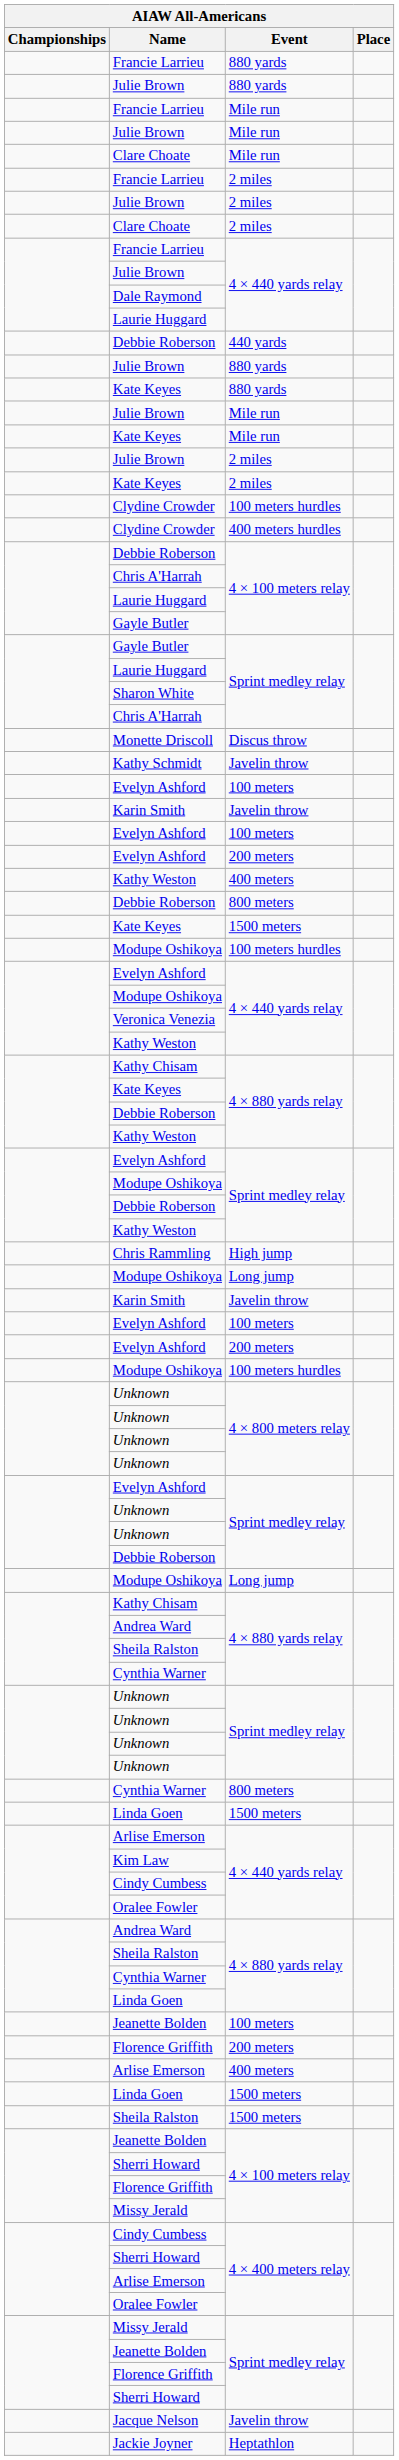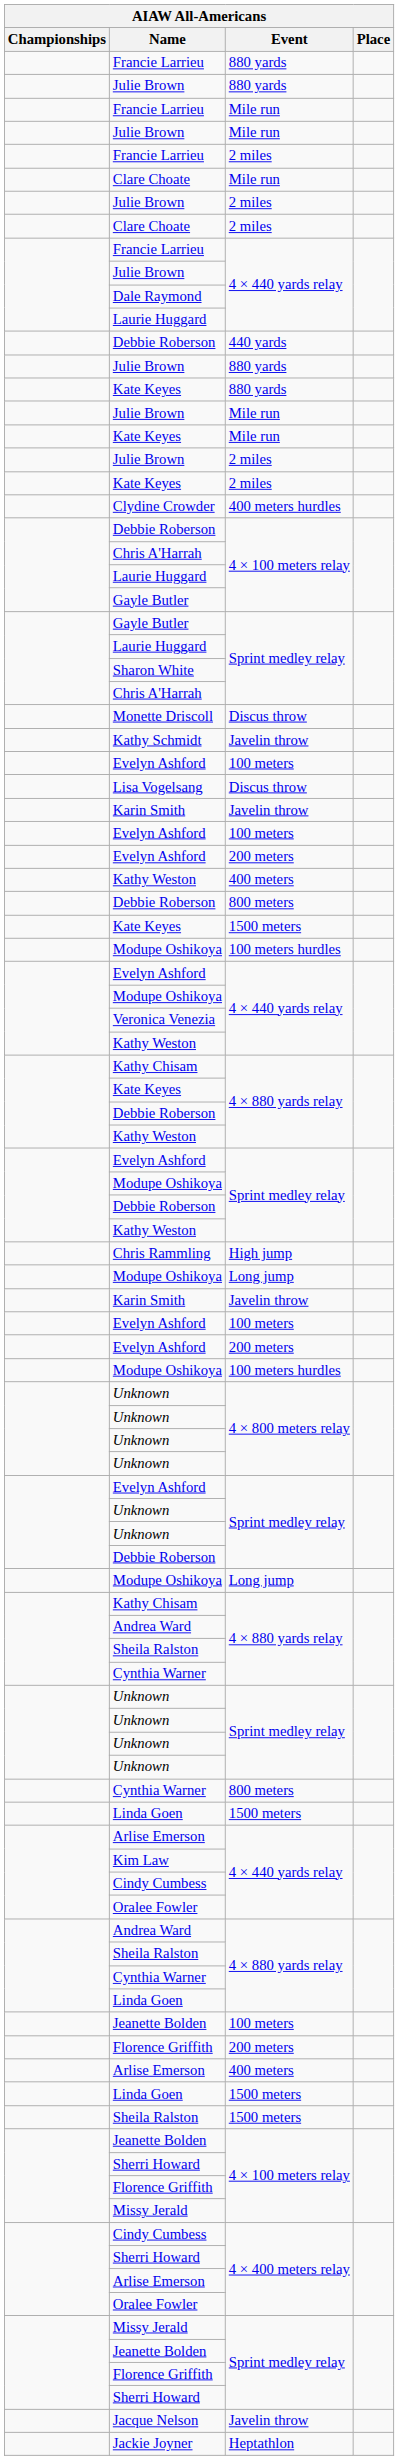rows swapped: Clare Choate / Mile run <-> Francie Larrieu / 2 miles
- row: Clydine Crowder | 100 meters hurdles
+ row: Lisa Vogelsang | Discus throw
